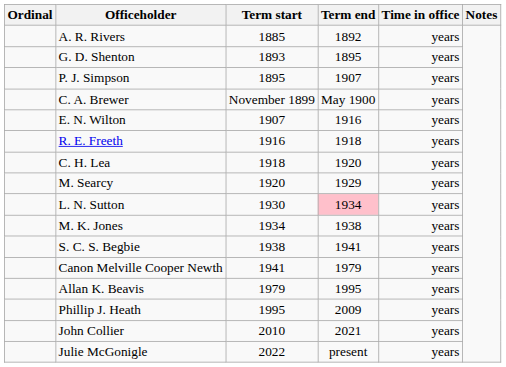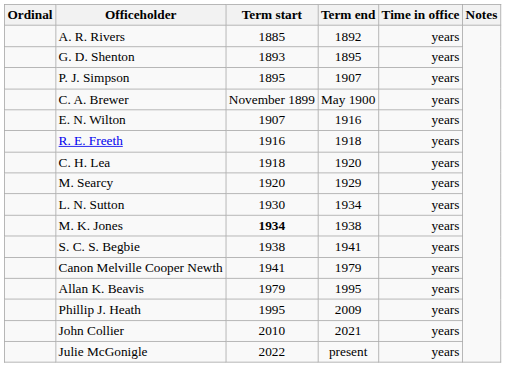L. N. Sutton | Term end: pink background -> no background
M. K. Jones | Term start: normal -> bold
